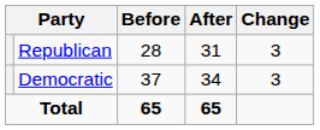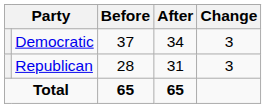rows swapped: Democratic <-> Republican
